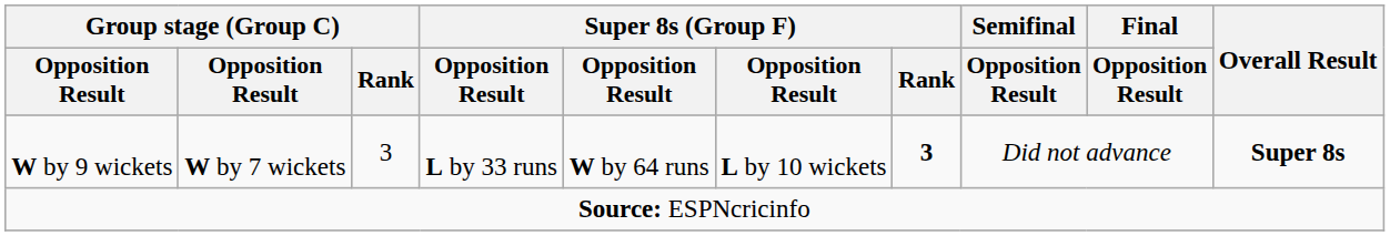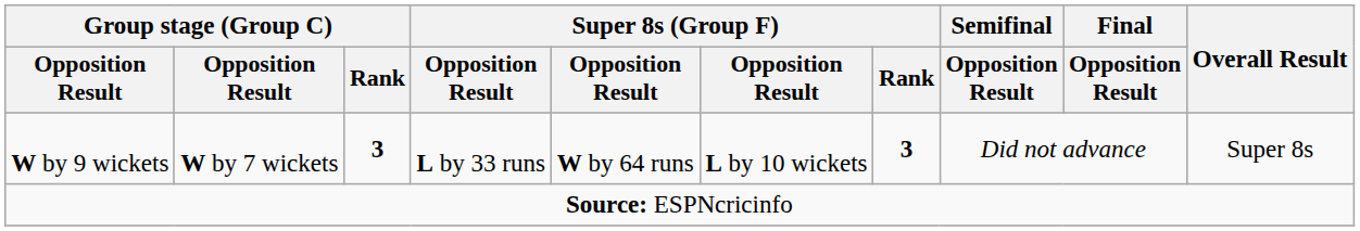W by 9 wickets | Group stage (Group C) / Rank: normal -> bold
W by 9 wickets | Overall Result: bold -> normal
